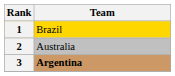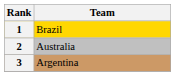3 | Team: bold -> normal
